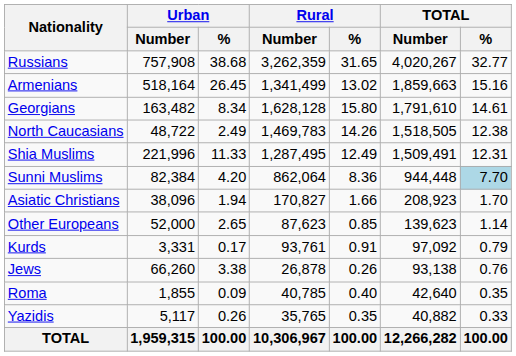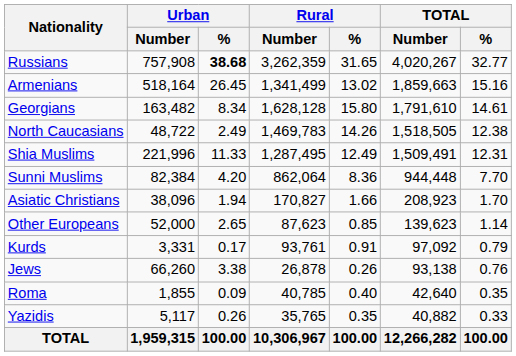Russians | Urban / %: normal -> bold
Sunni Muslims | TOTAL / %: lightblue background -> no background
